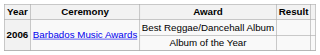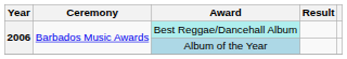Best Reggae/Dancehall Album | Award: no background -> paleturquoise background
Album of the Year | Award: no background -> lightblue background
